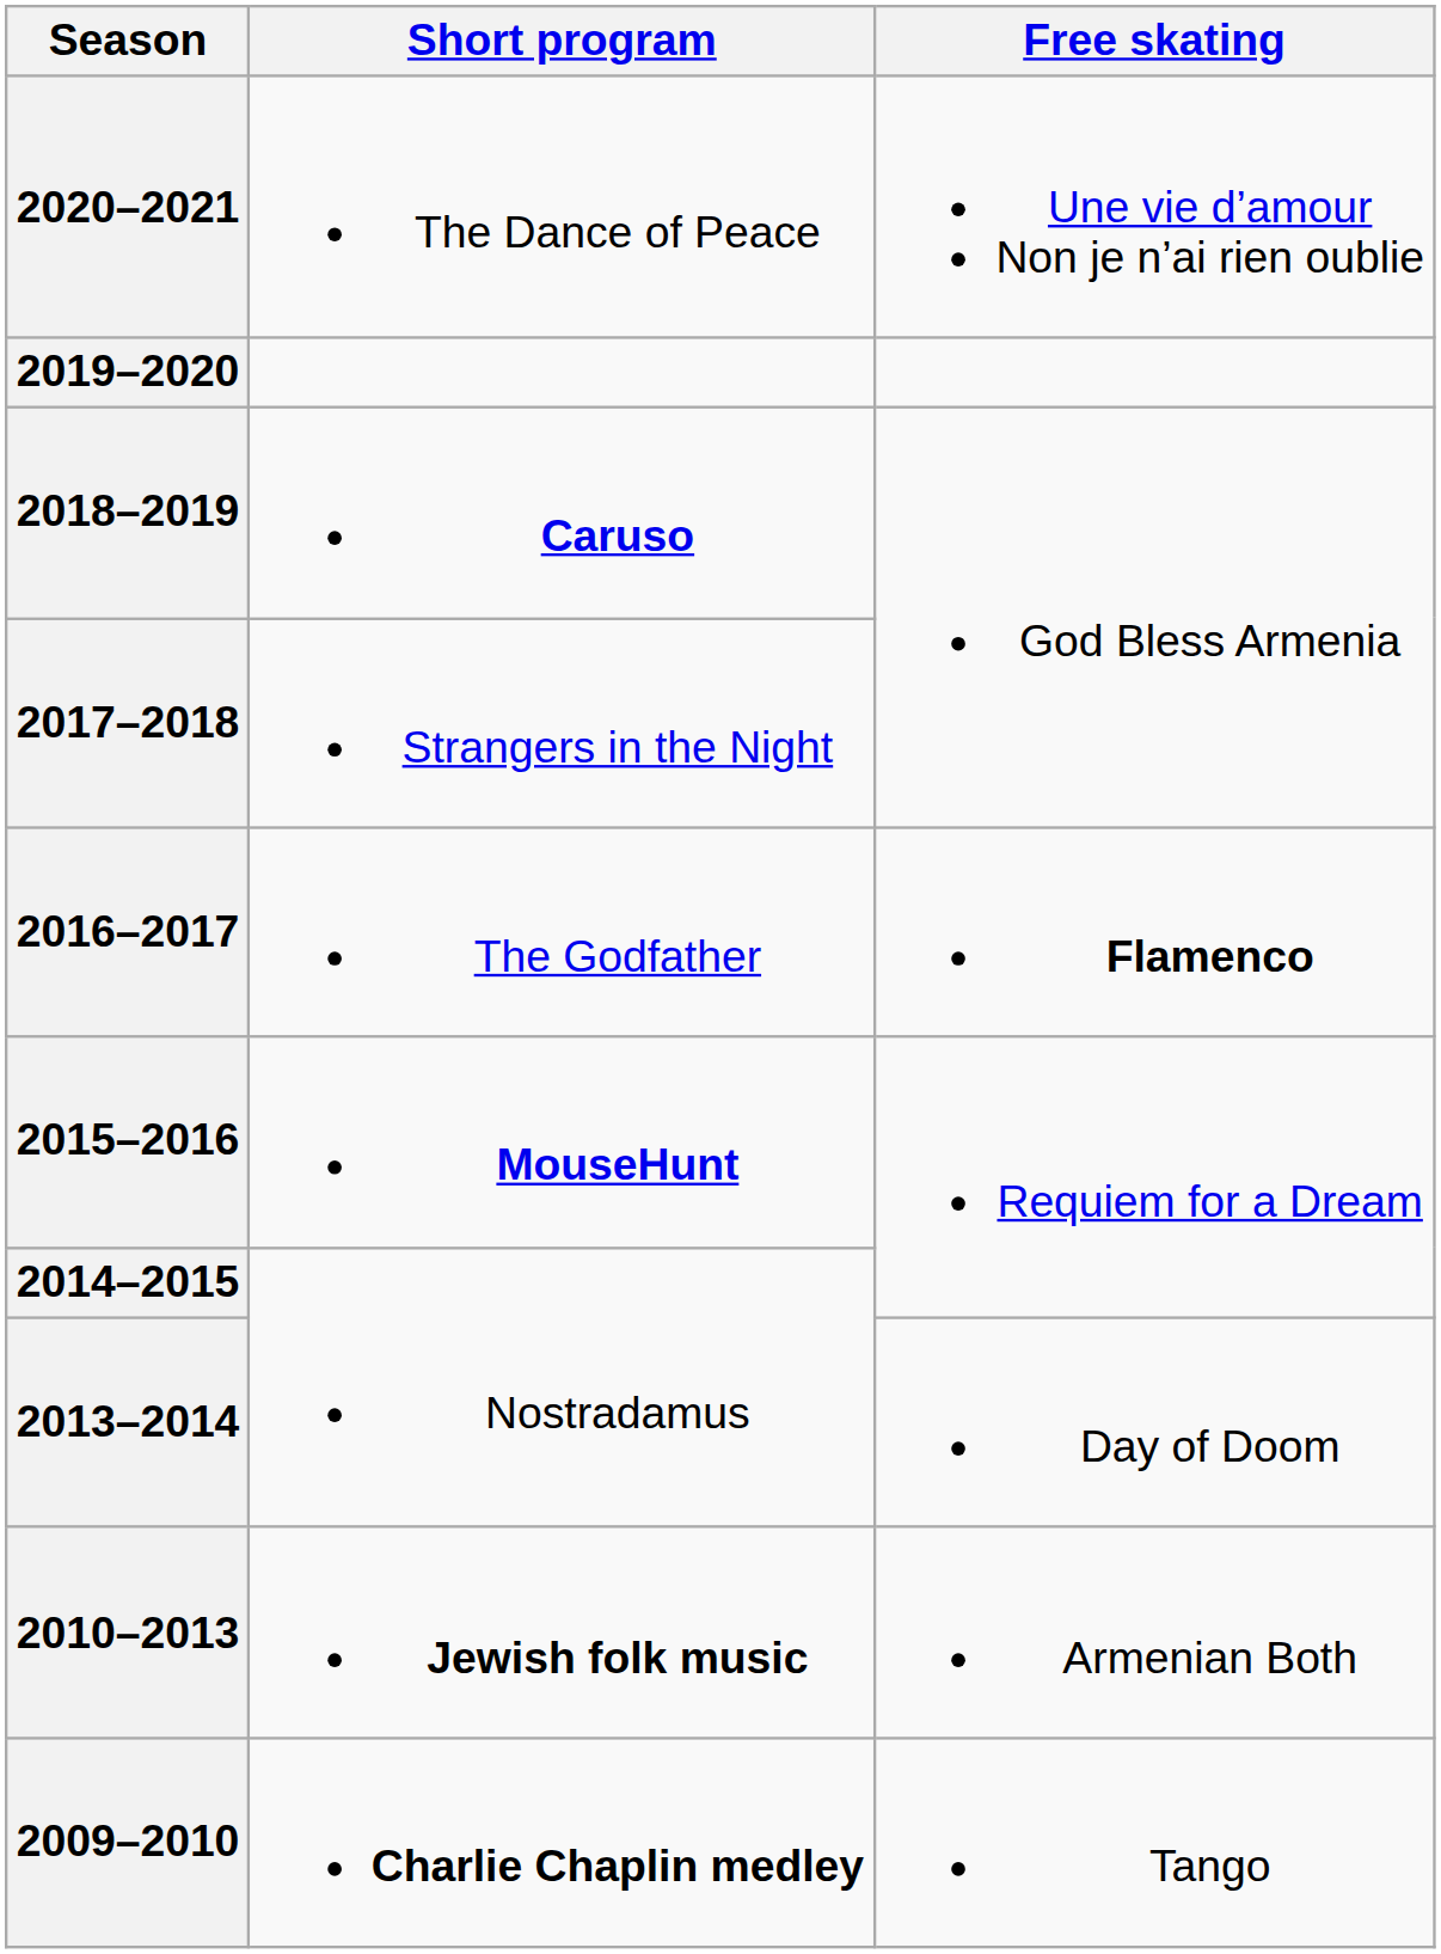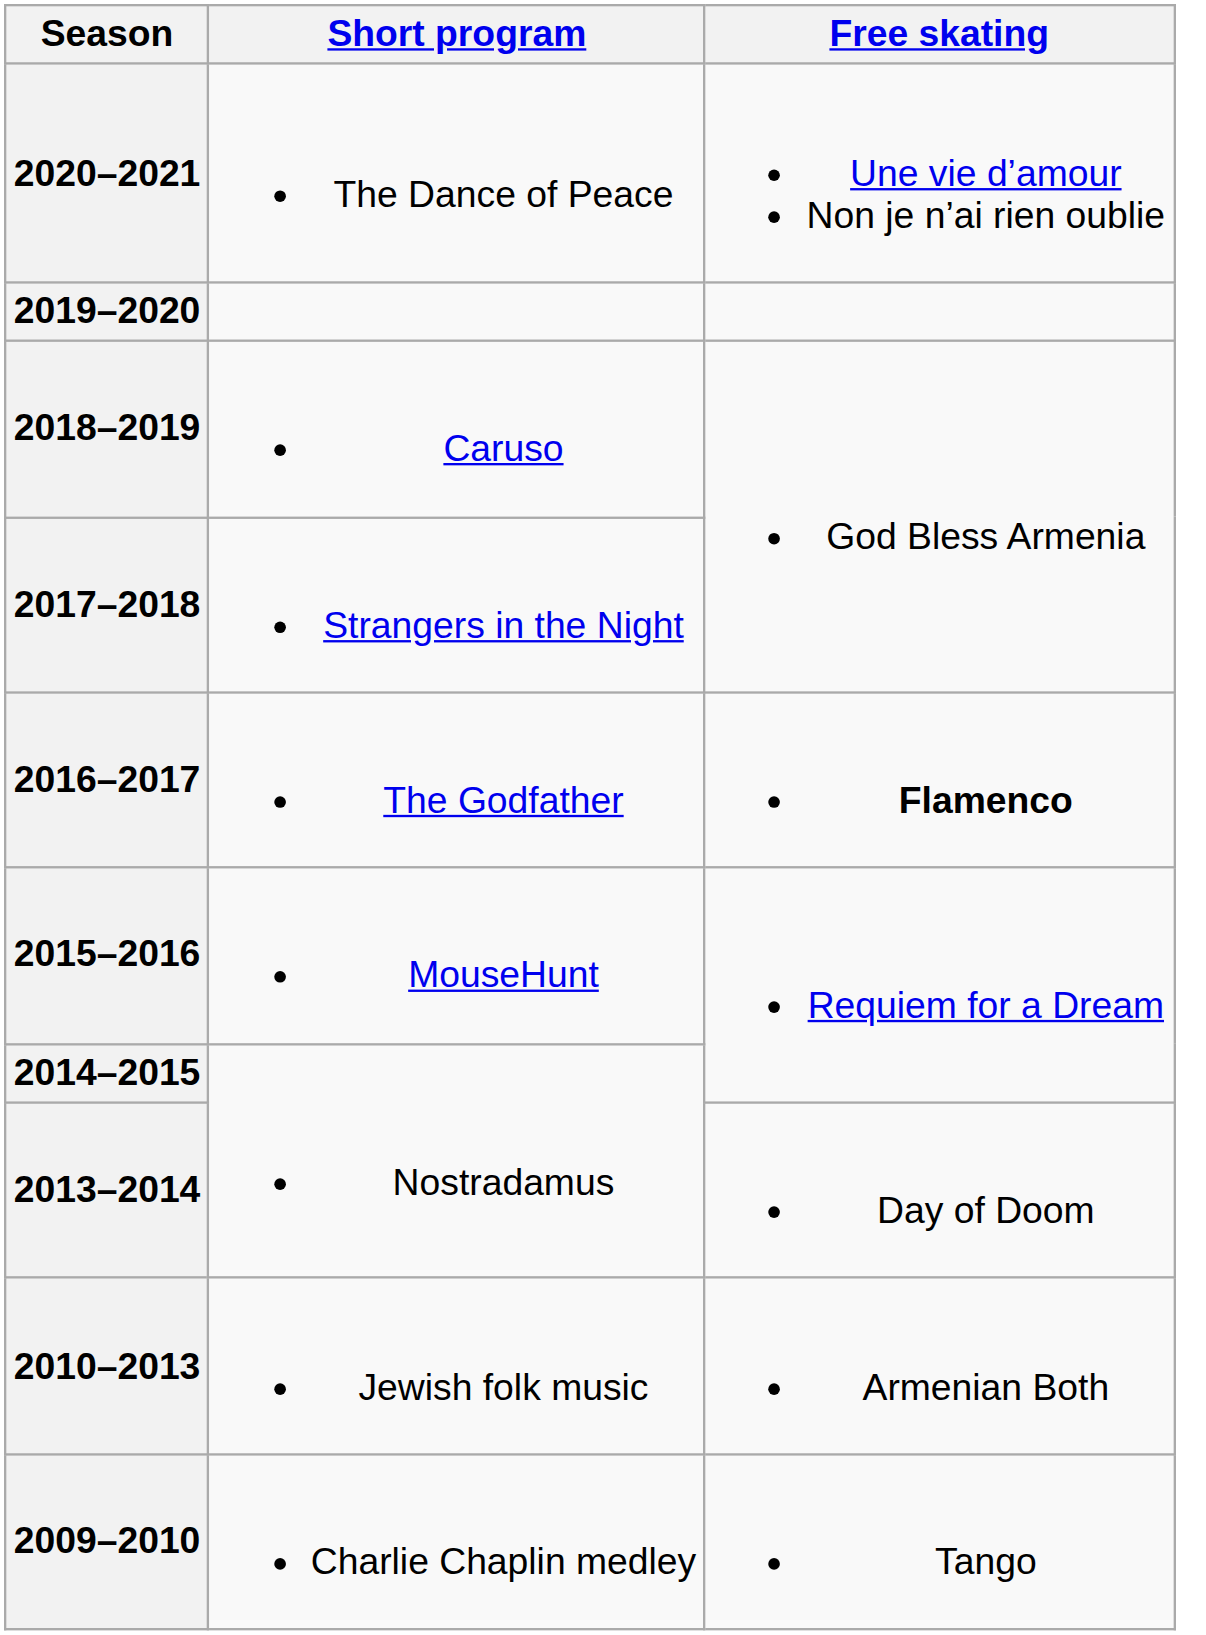2018–2019 | Short program: bold -> normal
2015–2016 | Short program: bold -> normal
2010–2013 | Short program: bold -> normal
2009–2010 | Short program: bold -> normal
